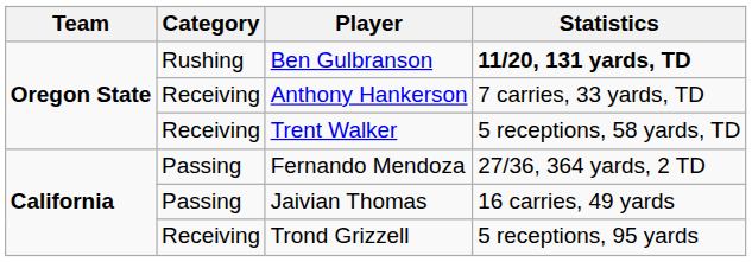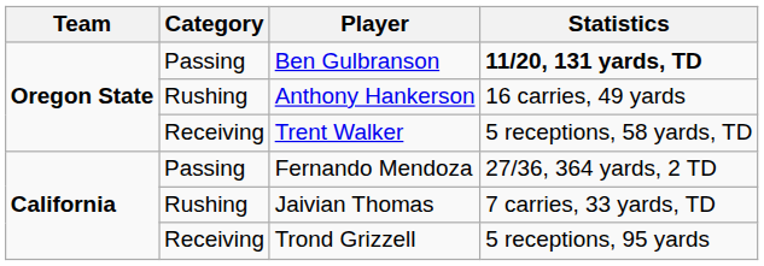Ben Gulbranson | Category: Rushing -> Passing
Anthony Hankerson | Category: Receiving -> Rushing
Anthony Hankerson | Statistics: 7 carries, 33 yards, TD -> 16 carries, 49 yards
Jaivian Thomas | Category: Passing -> Rushing
Jaivian Thomas | Statistics: 16 carries, 49 yards -> 7 carries, 33 yards, TD
